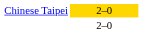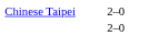Chinese Taipei | column 2: gold background -> no background
